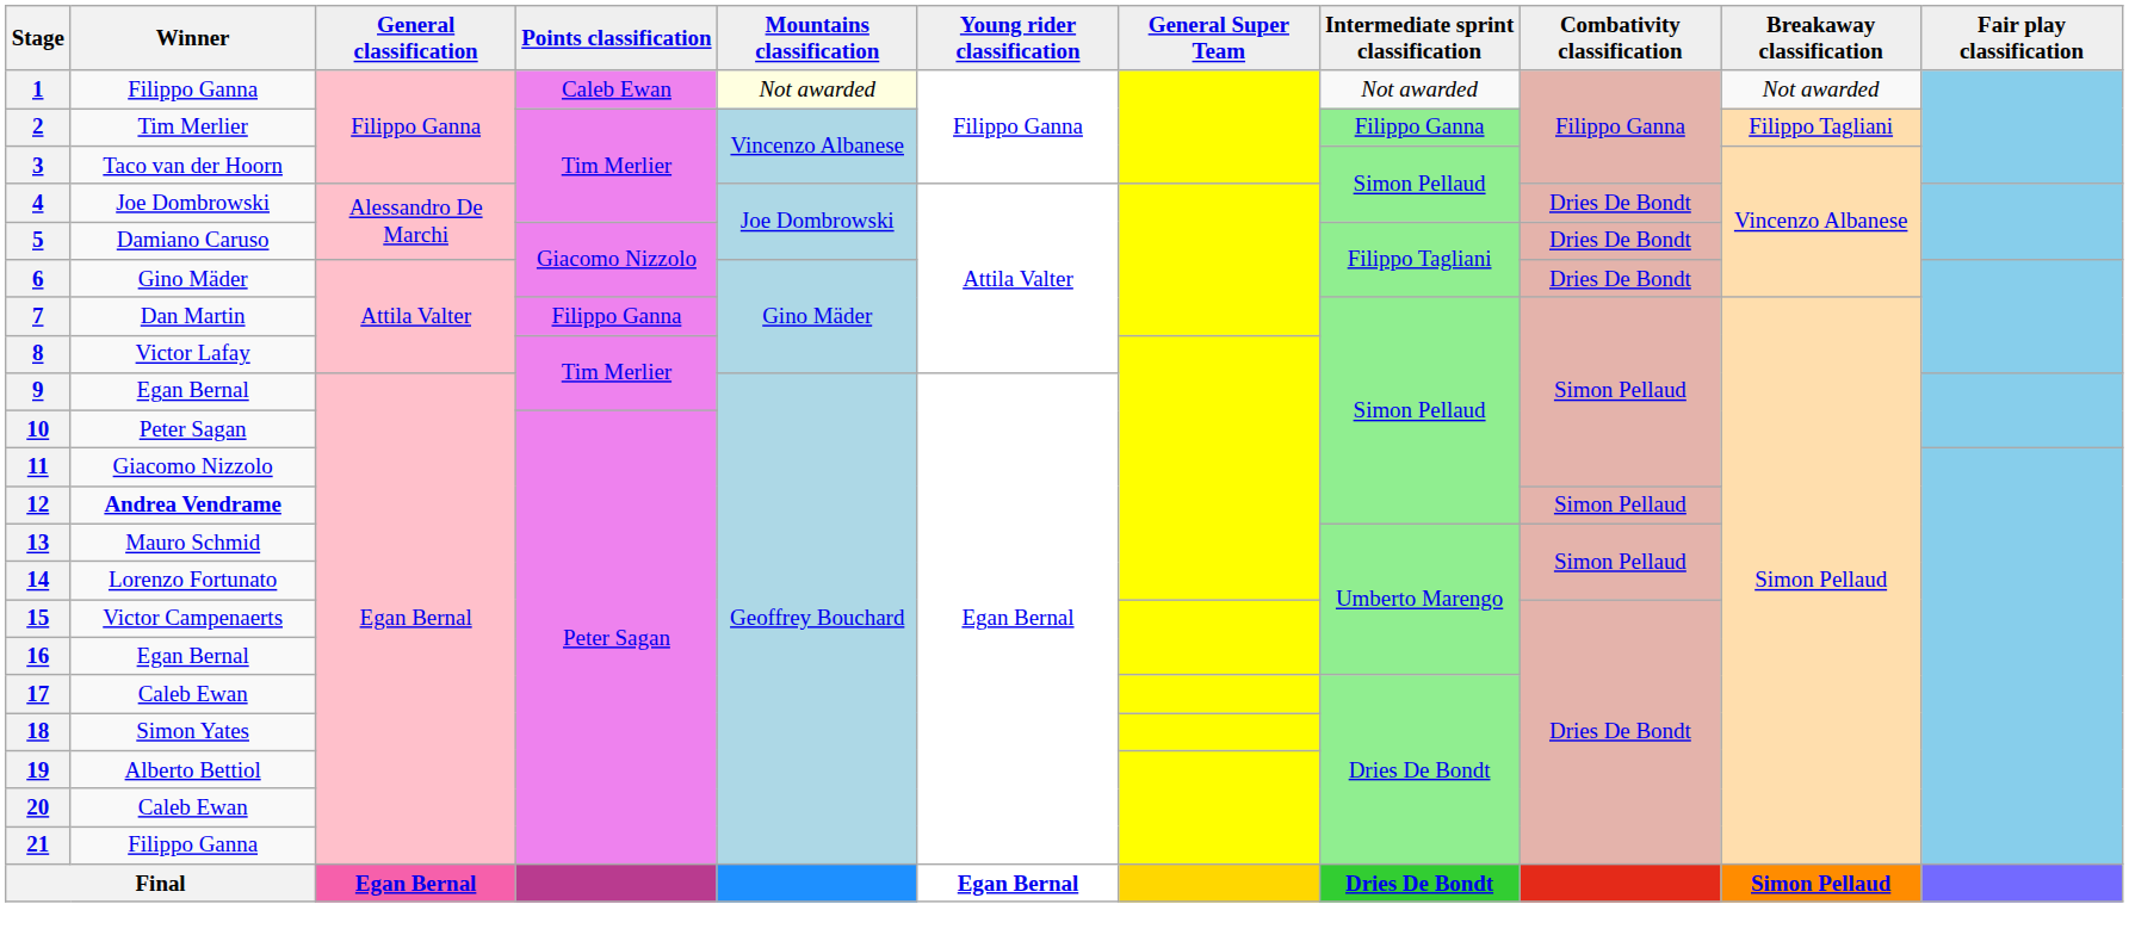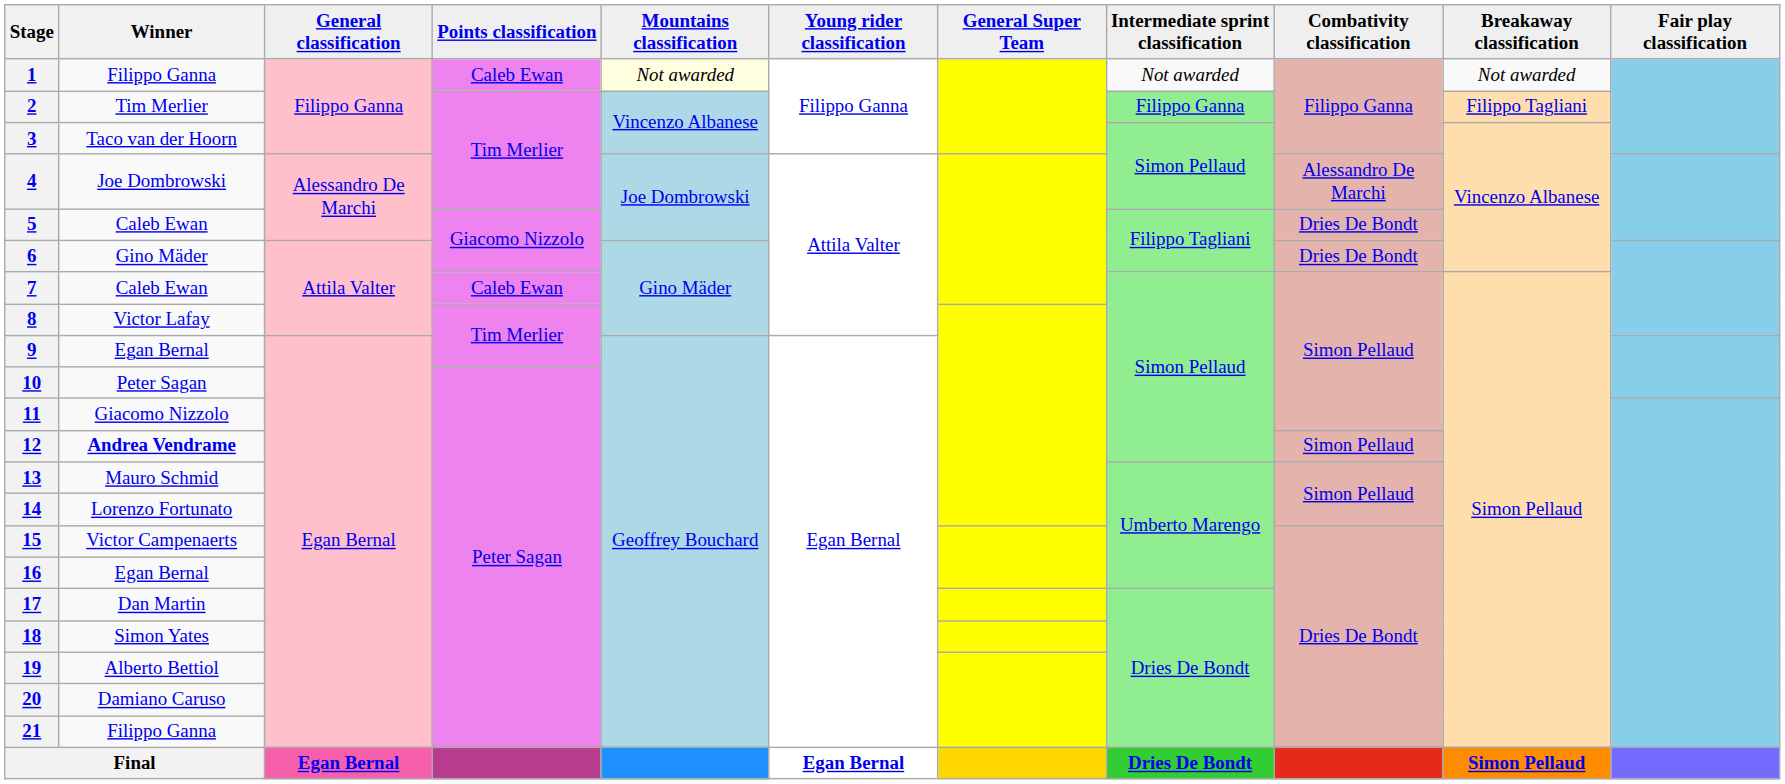4 | Combativity classification: Dries De Bondt -> Alessandro De Marchi
5 | Winner: Damiano Caruso -> Caleb Ewan
7 | Winner: Dan Martin -> Caleb Ewan
7 | Points classification: Filippo Ganna -> Caleb Ewan
17 | Winner: Caleb Ewan -> Dan Martin
20 | Winner: Caleb Ewan -> Damiano Caruso
